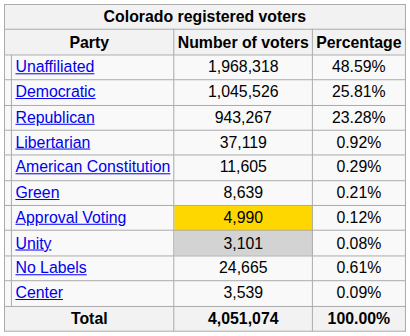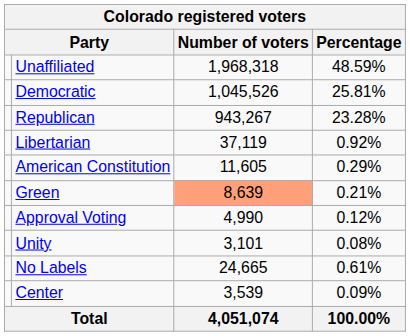Green | Number of voters: no background -> lightsalmon background
Approval Voting | Number of voters: gold background -> no background
Unity | Number of voters: lightgrey background -> no background
